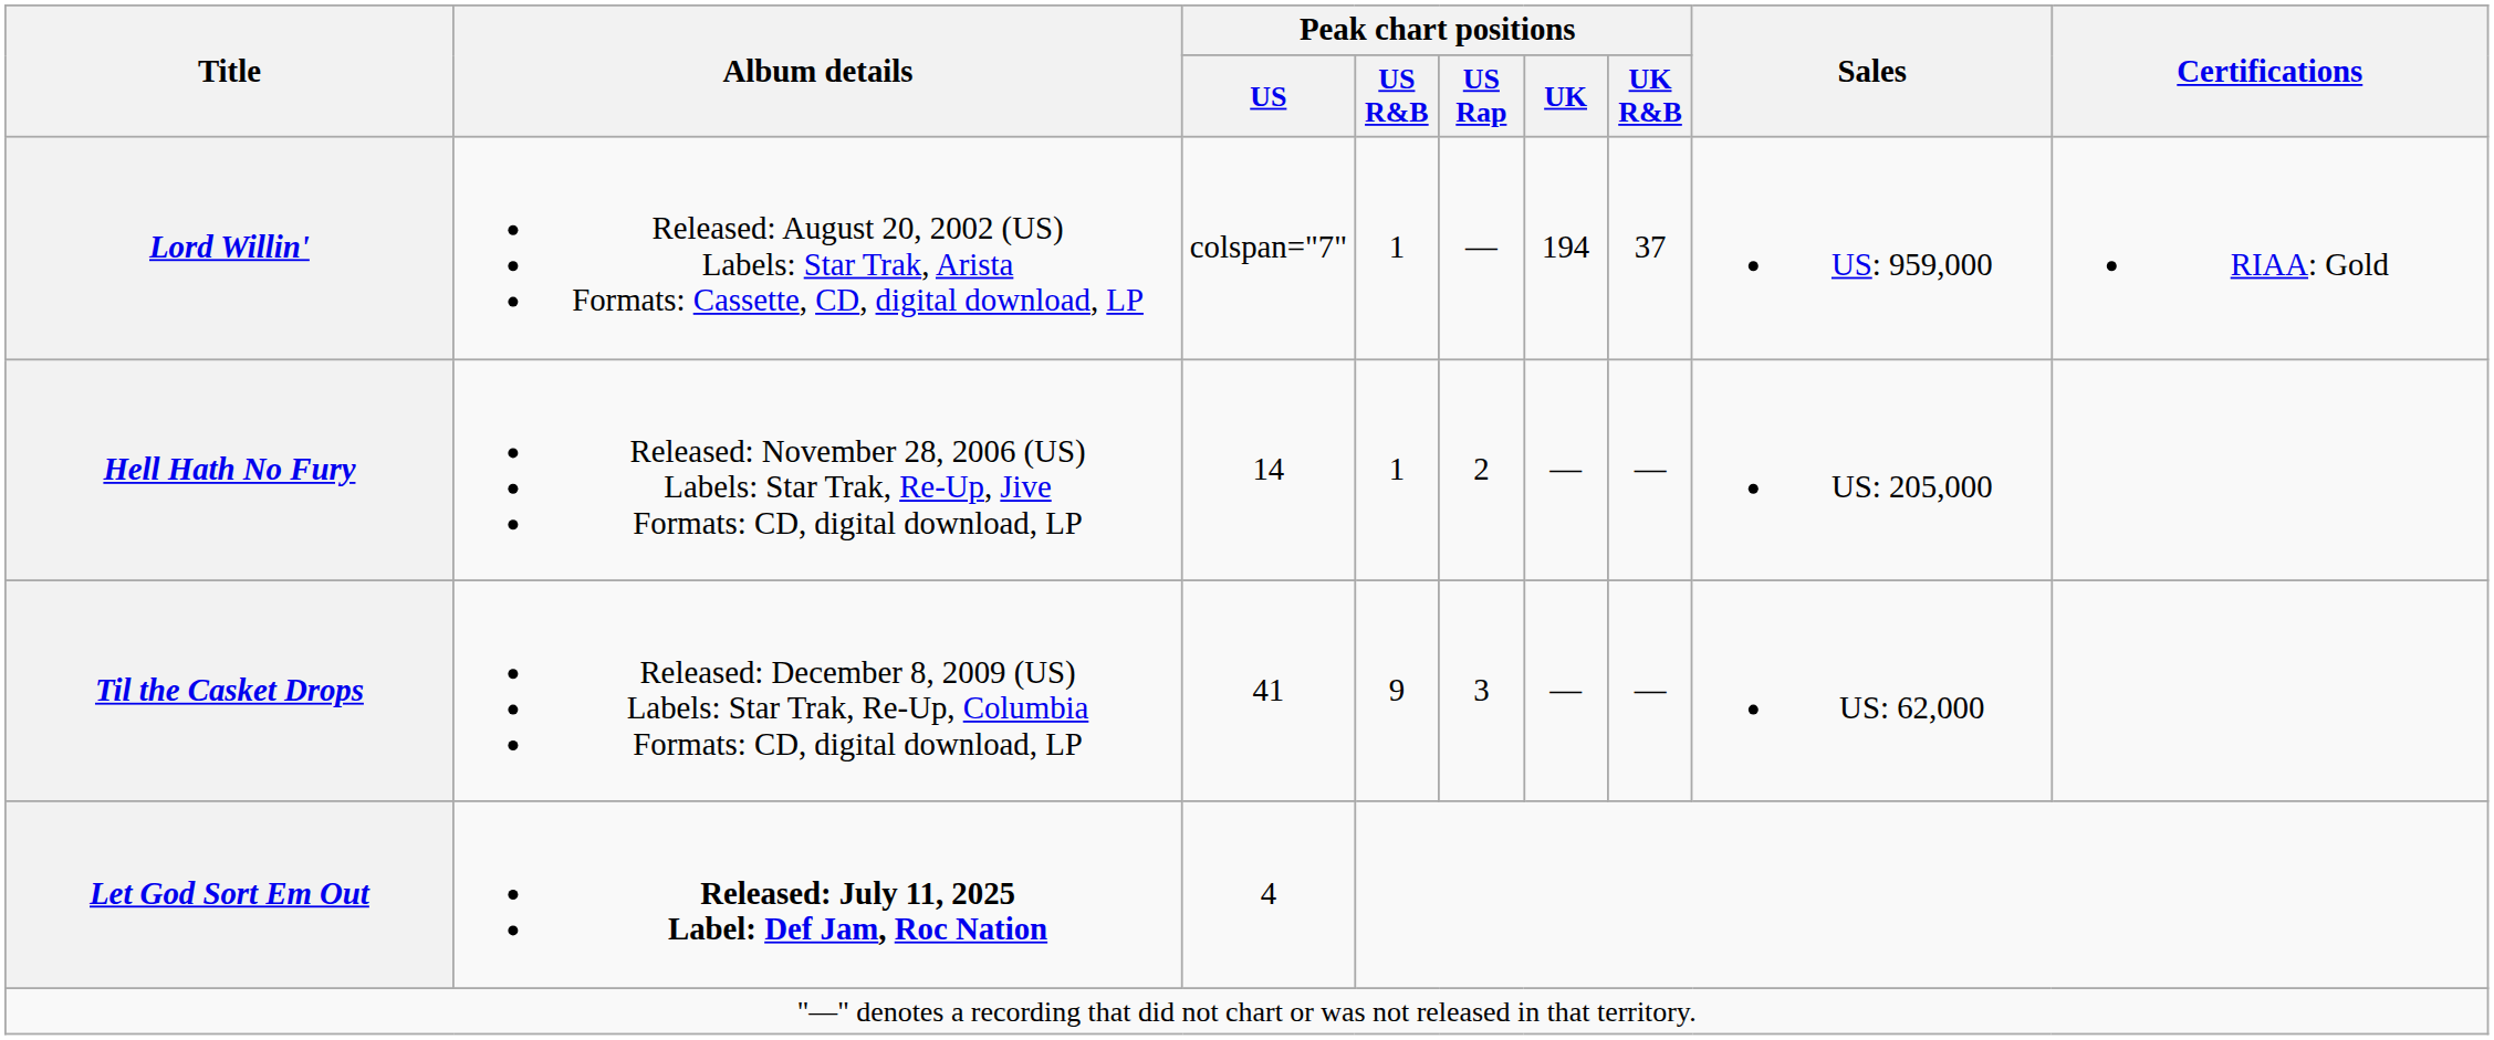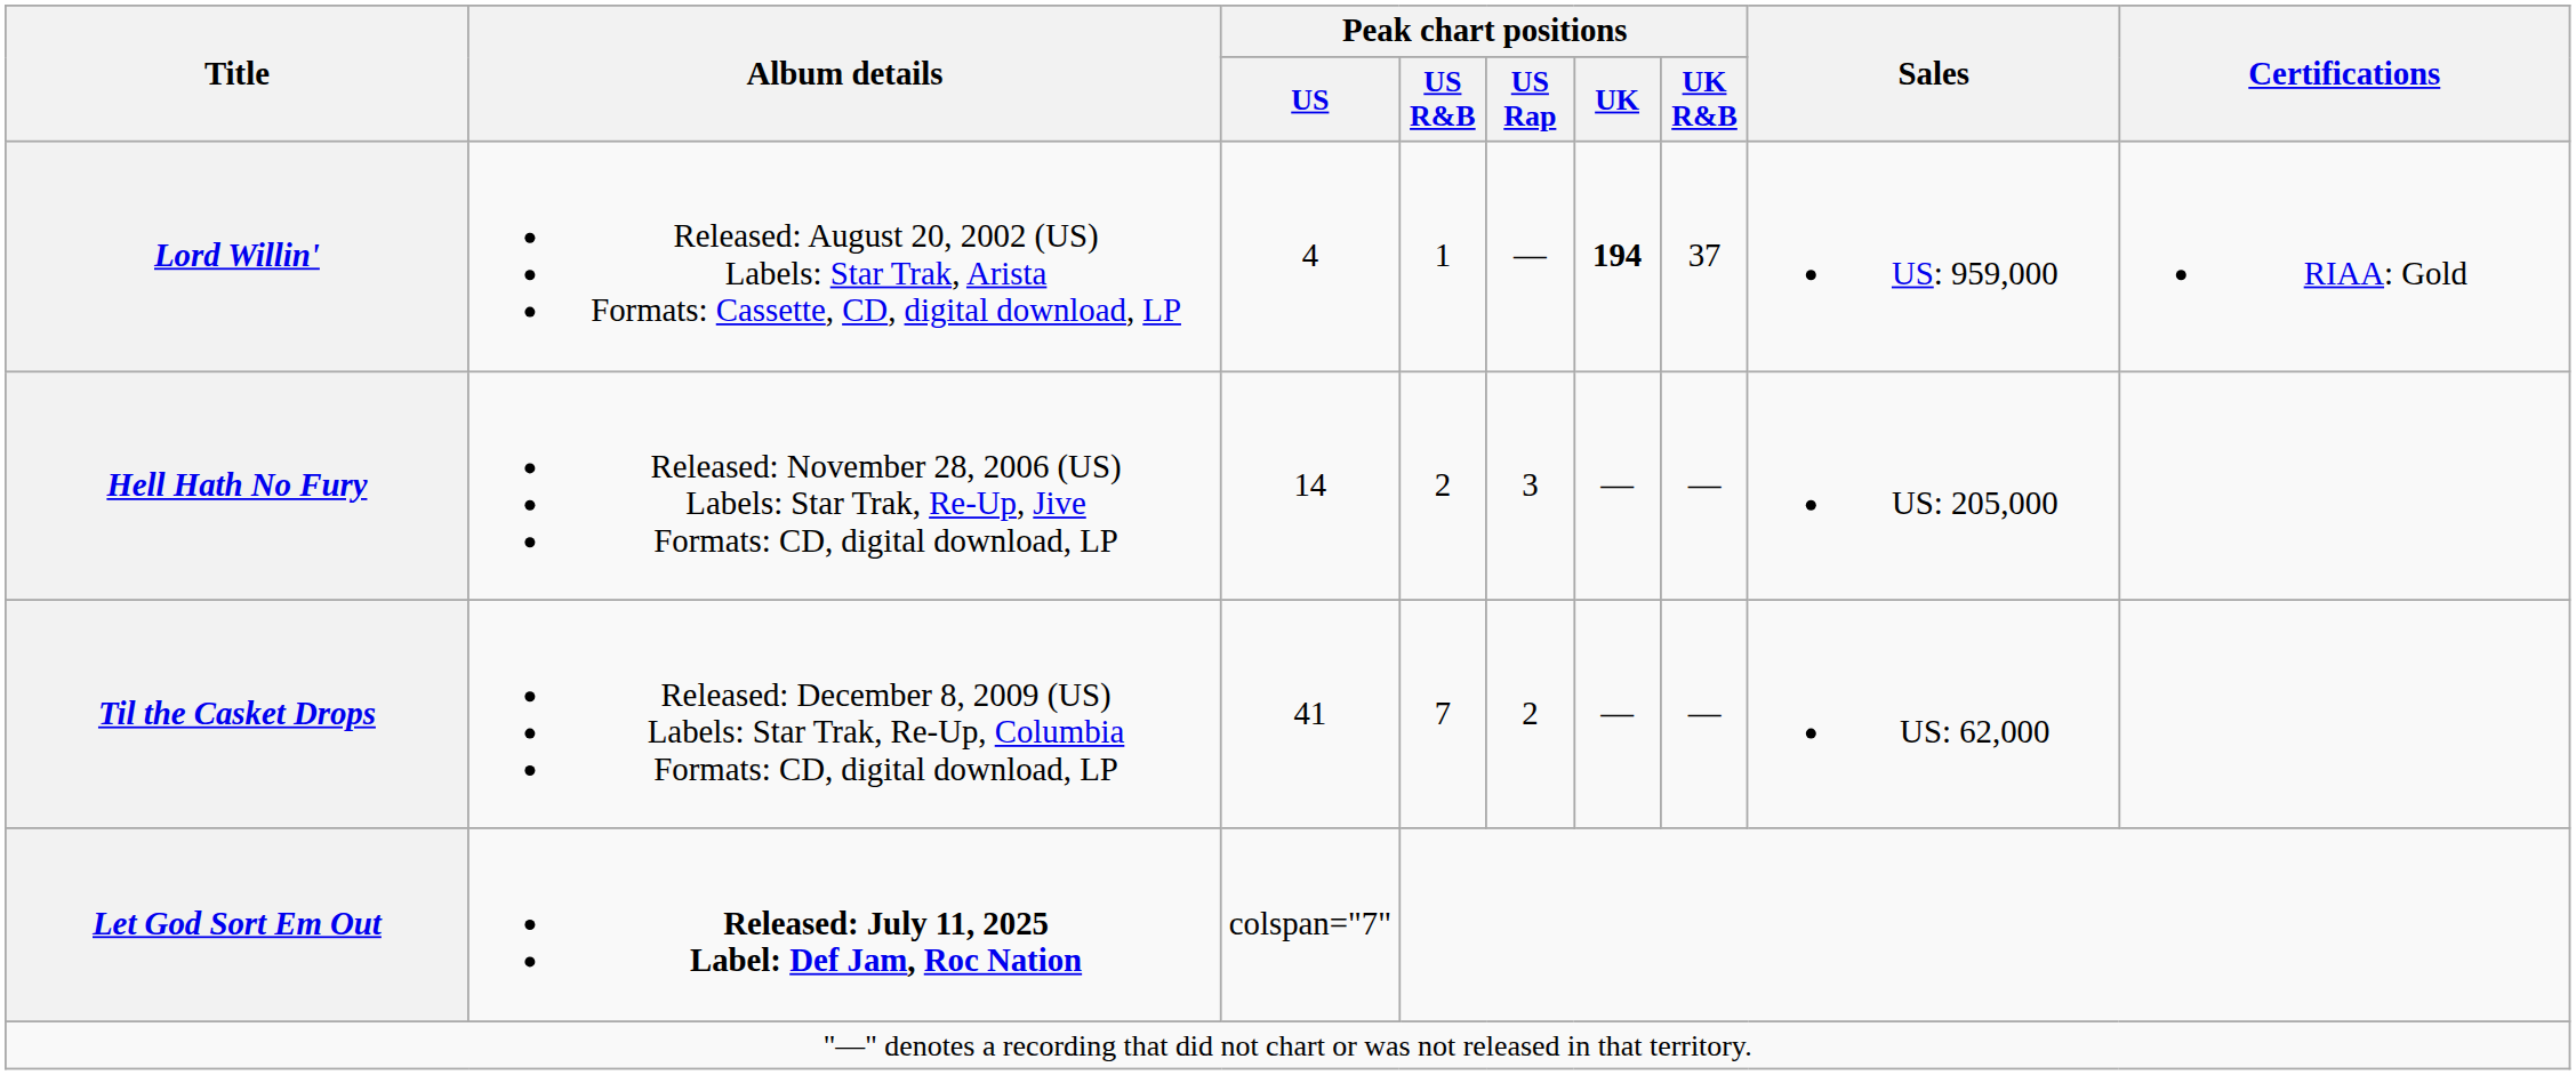Lord Willin' | Peak chart positions / US: colspan="7" -> 4
Lord Willin' | Peak chart positions / UK: normal -> bold
Hell Hath No Fury | Peak chart positions / US R&B: 1 -> 2
Hell Hath No Fury | Peak chart positions / US Rap: 2 -> 3
Til the Casket Drops | Peak chart positions / US R&B: 9 -> 7
Til the Casket Drops | Peak chart positions / US Rap: 3 -> 2
Let God Sort Em Out | Peak chart positions / US: 4 -> colspan="7"
